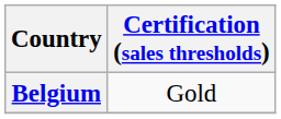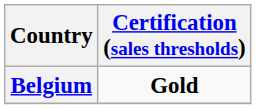Belgium | Certification (sales thresholds): normal -> bold
